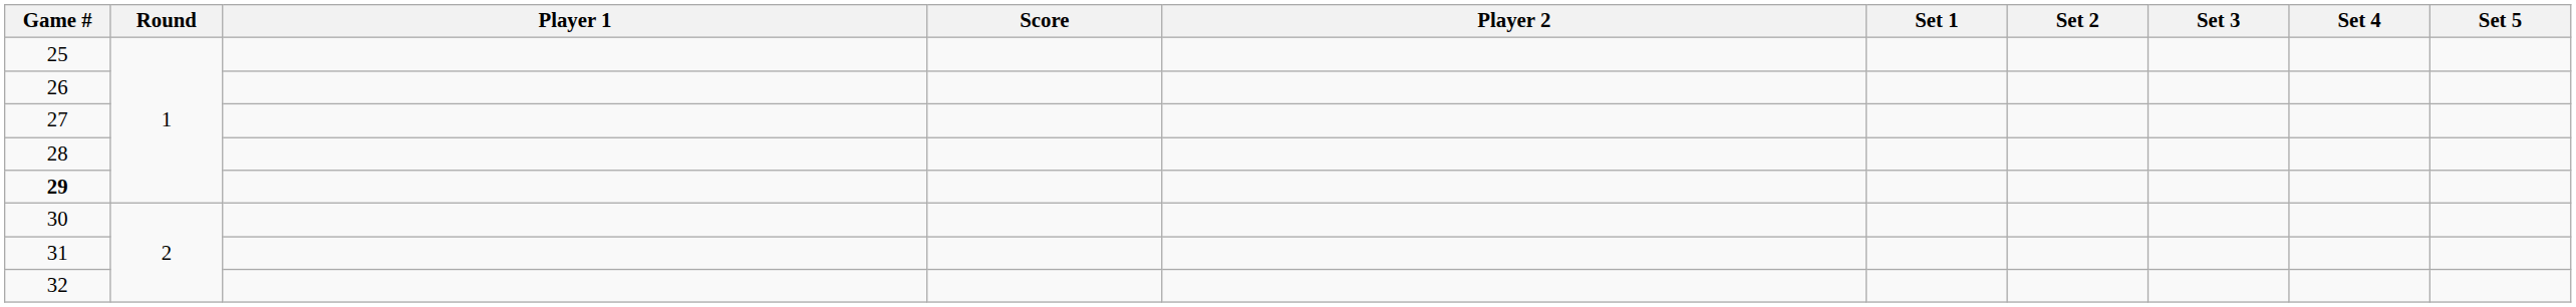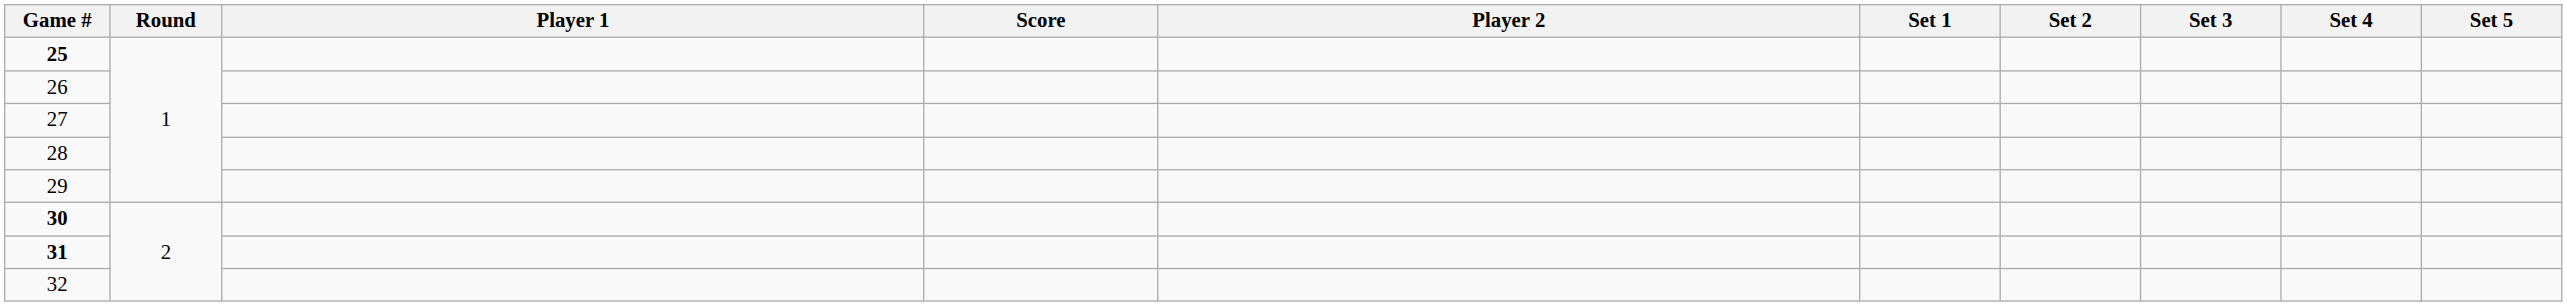25 | Game #: normal -> bold
29 | Game #: bold -> normal
30 | Game #: normal -> bold
31 | Game #: normal -> bold
